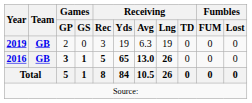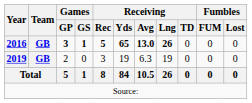rows swapped: 2016 <-> 2019
